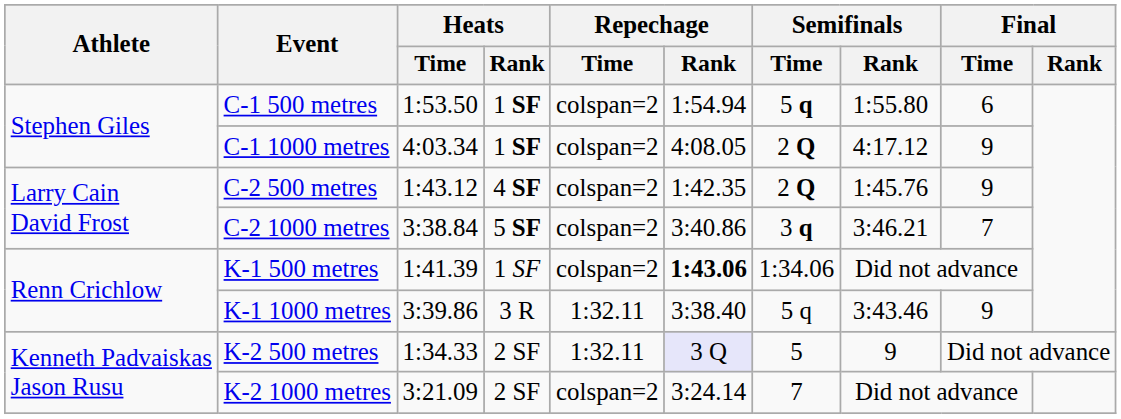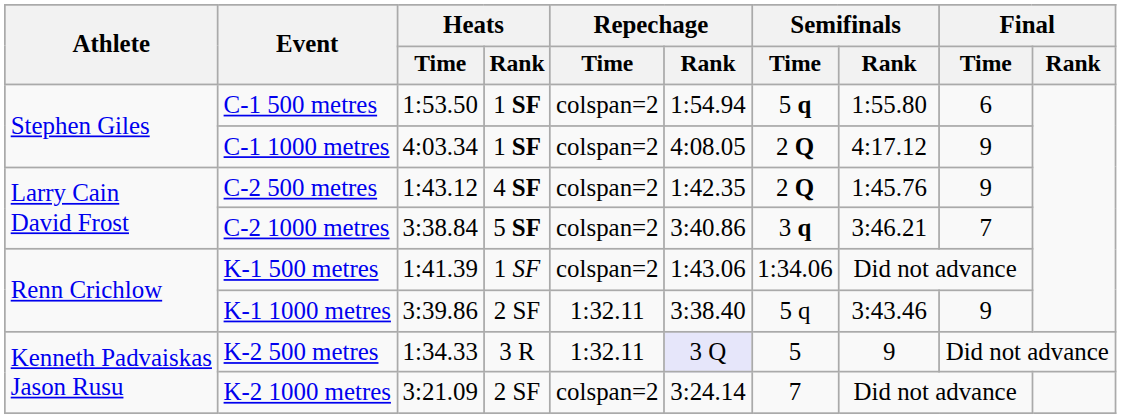K-1 500 metres | Repechage / Rank: bold -> normal
K-1 1000 metres | Heats / Rank: 3 R -> 2 SF
K-2 500 metres | Heats / Rank: 2 SF -> 3 R
